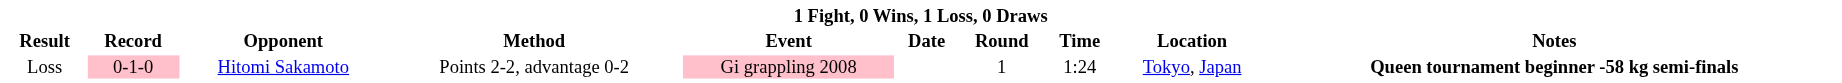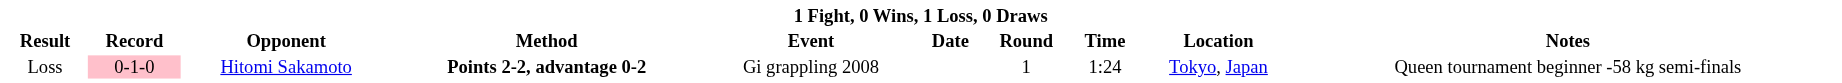Loss | Method: normal -> bold
Loss | Event: pink background -> no background
Loss | Notes: bold -> normal
